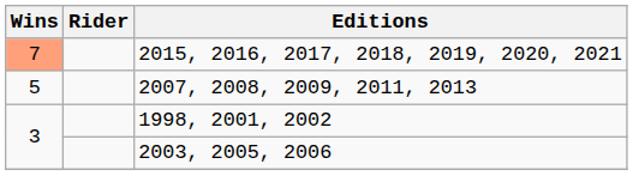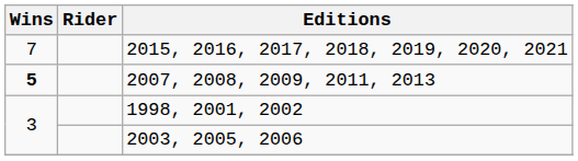2015, 2016, 2017, 2018, 2019, 2020, 2021 | Wins: lightsalmon background -> no background
2007, 2008, 2009, 2011, 2013 | Wins: normal -> bold
